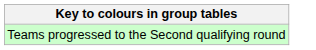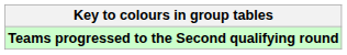row 2 | column 1: normal -> bold
